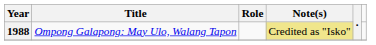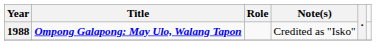1988 | Title: normal -> bold
1988 | Note(s): khaki background -> no background
